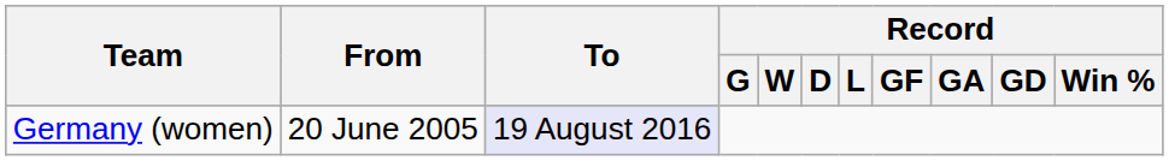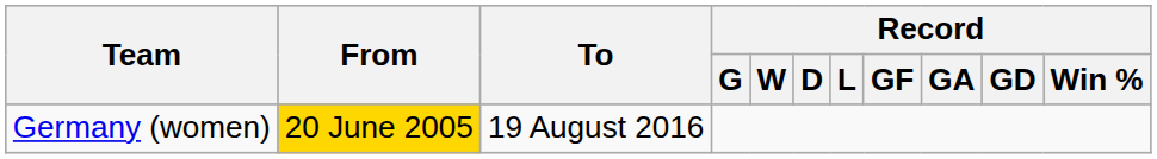Germany (women) | From: no background -> gold background
Germany (women) | To: lavender background -> no background
